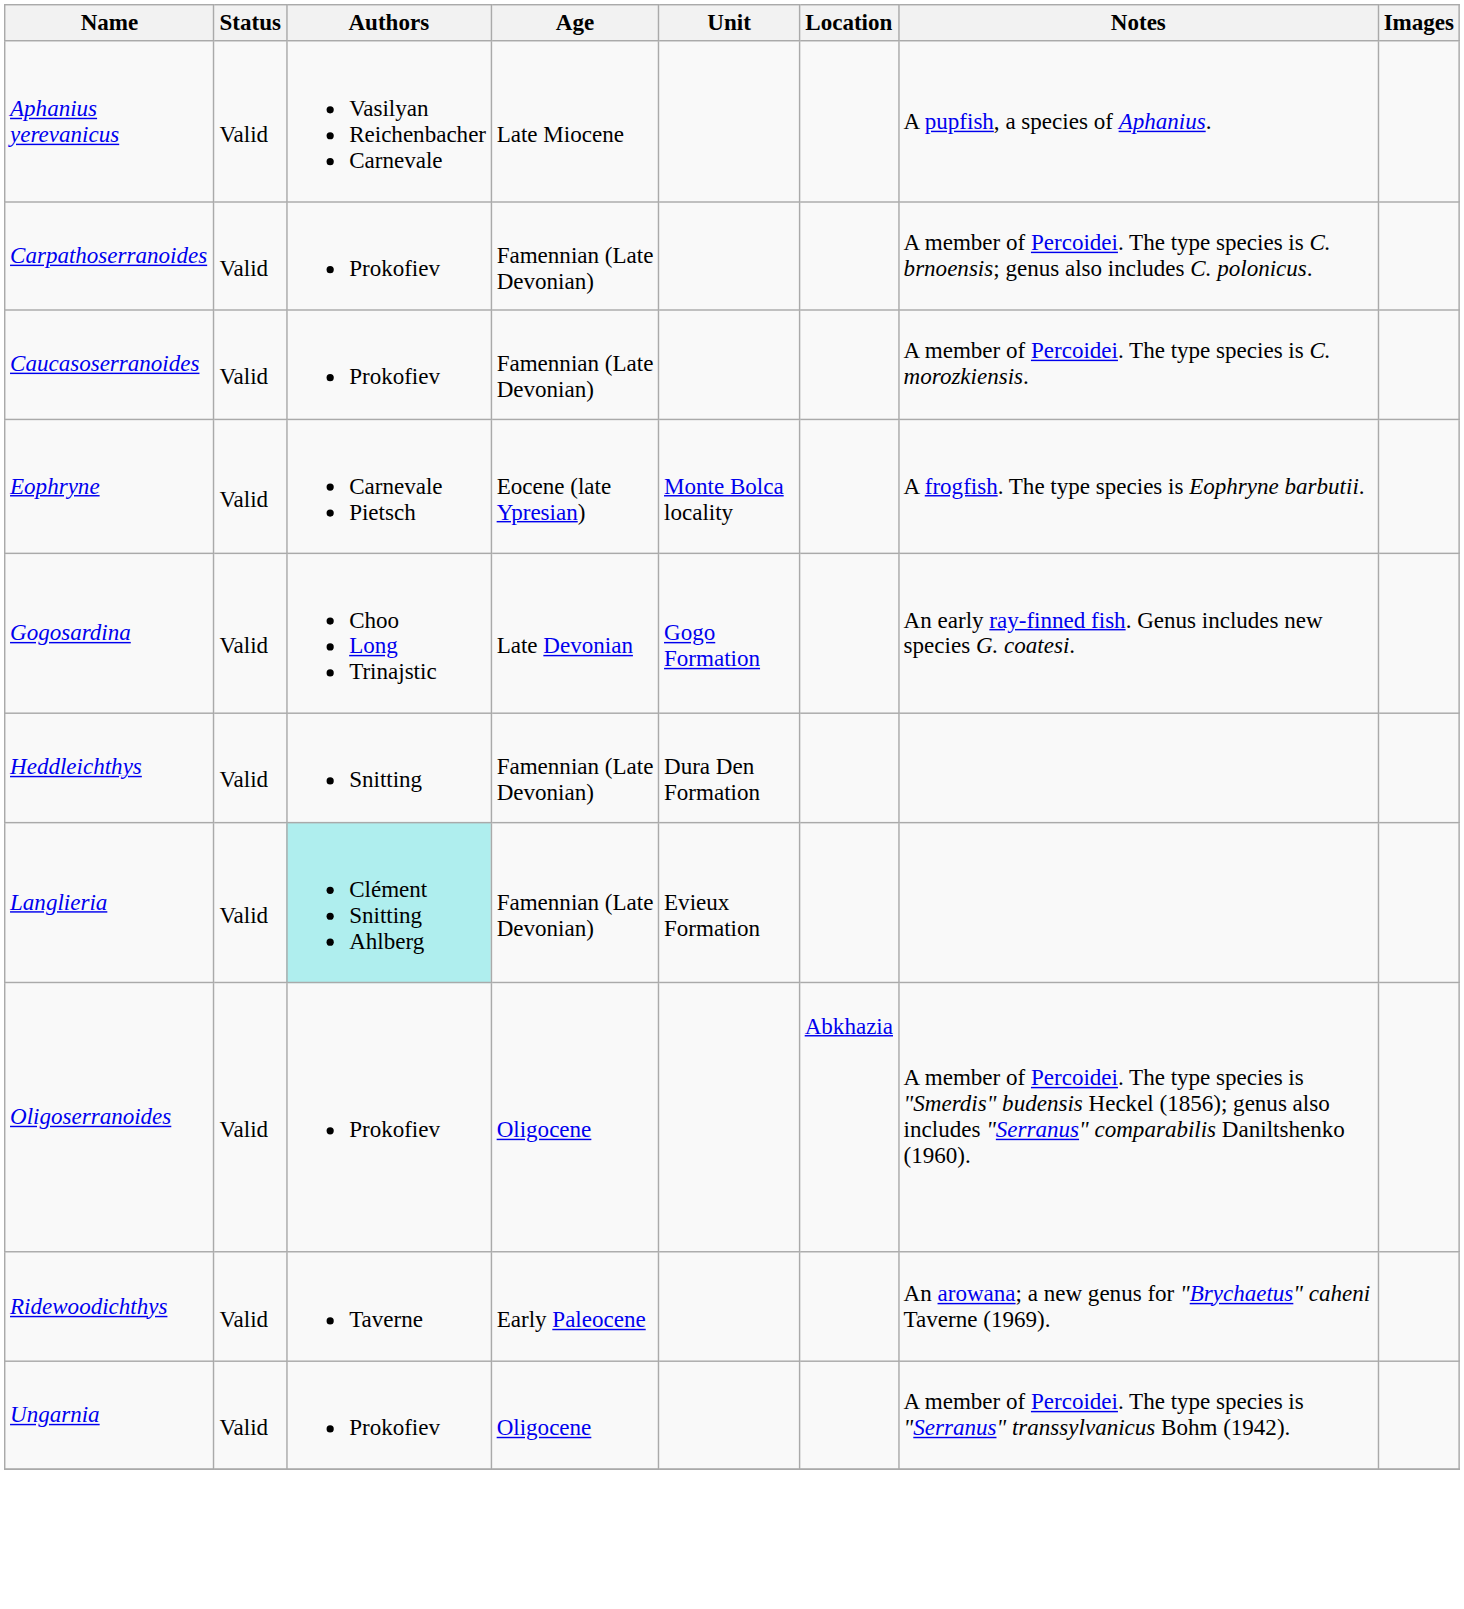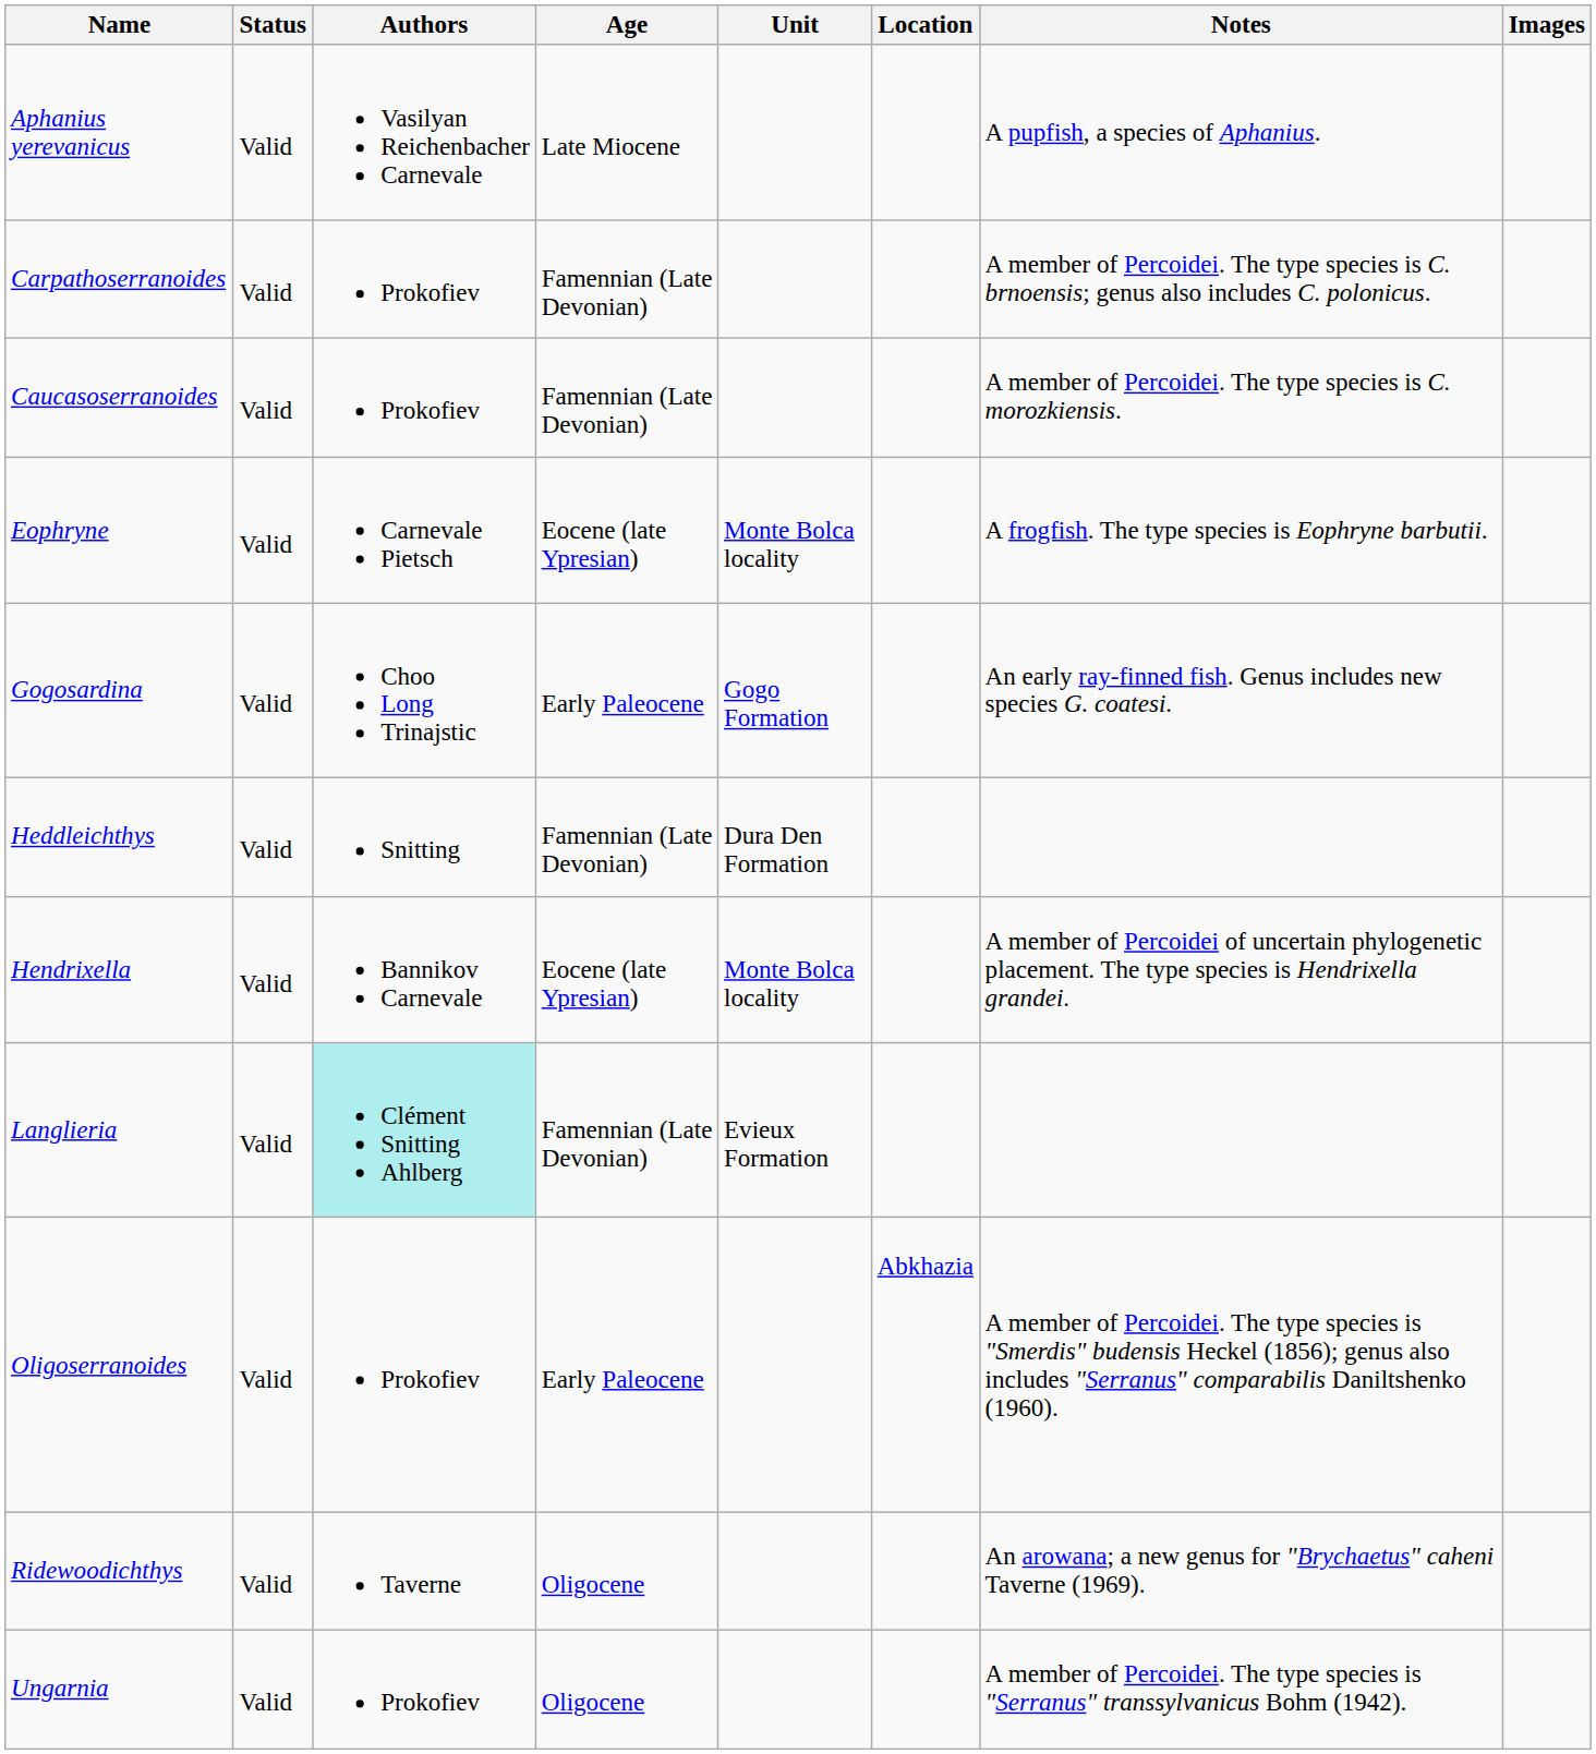Gogosardina | Age: Late Devonian -> Early Paleocene
+ row: Hendrixella | Valid | Bannikov Carnevale | Eocene (late Ypresian) | Monte Bolca locality | A member of Percoidei of uncertain phylogenetic placement. The type species is Hendrixella grandei.
Oligoserranoides | Age: Oligocene -> Early Paleocene
Ridewoodichthys | Age: Early Paleocene -> Oligocene
